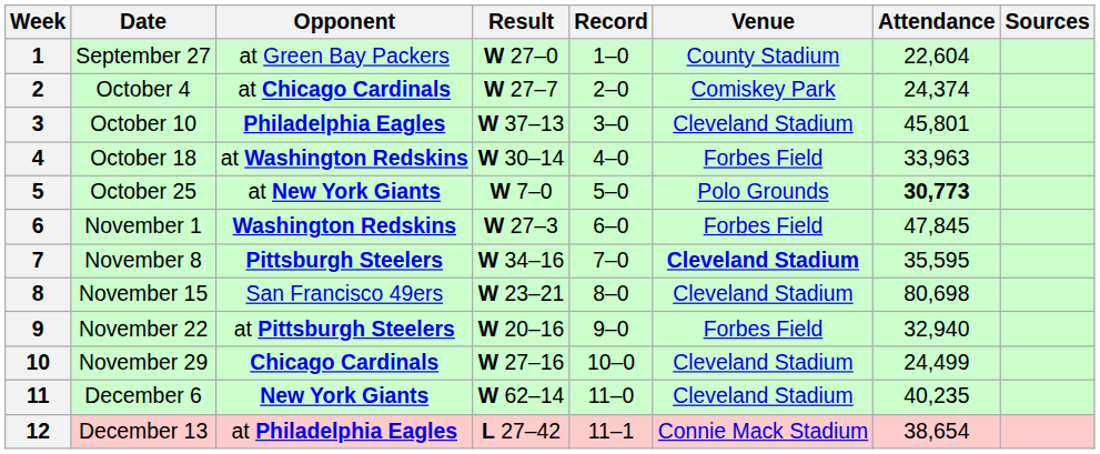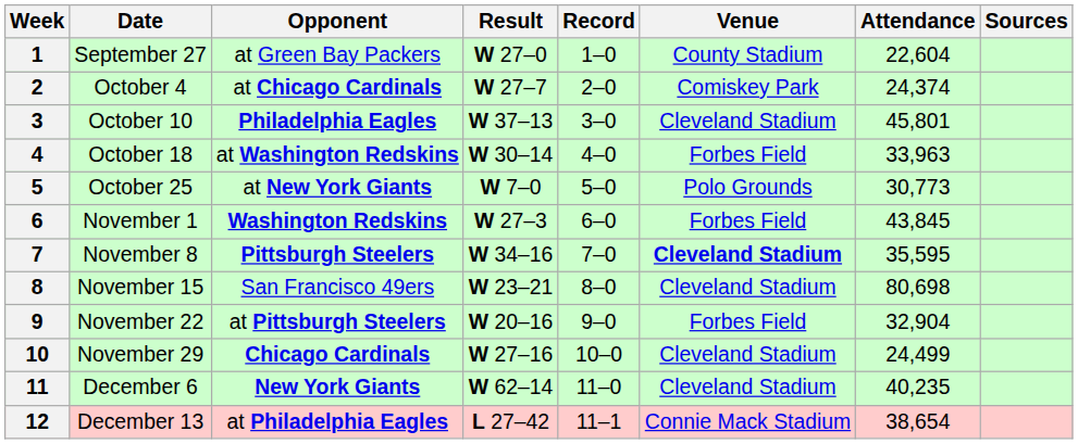5 | Attendance: bold -> normal
6 | Attendance: 47,845 -> 43,845
9 | Attendance: 32,940 -> 32,904
